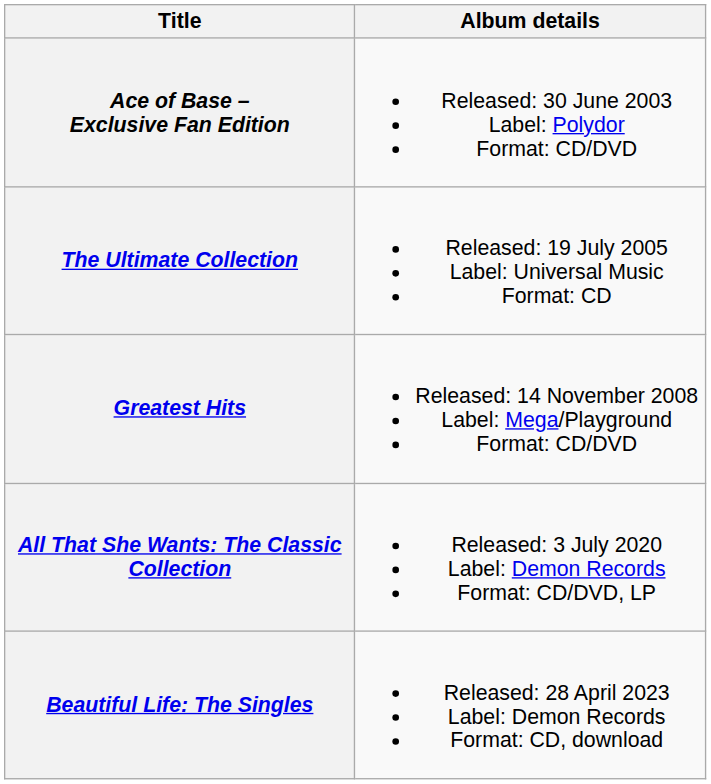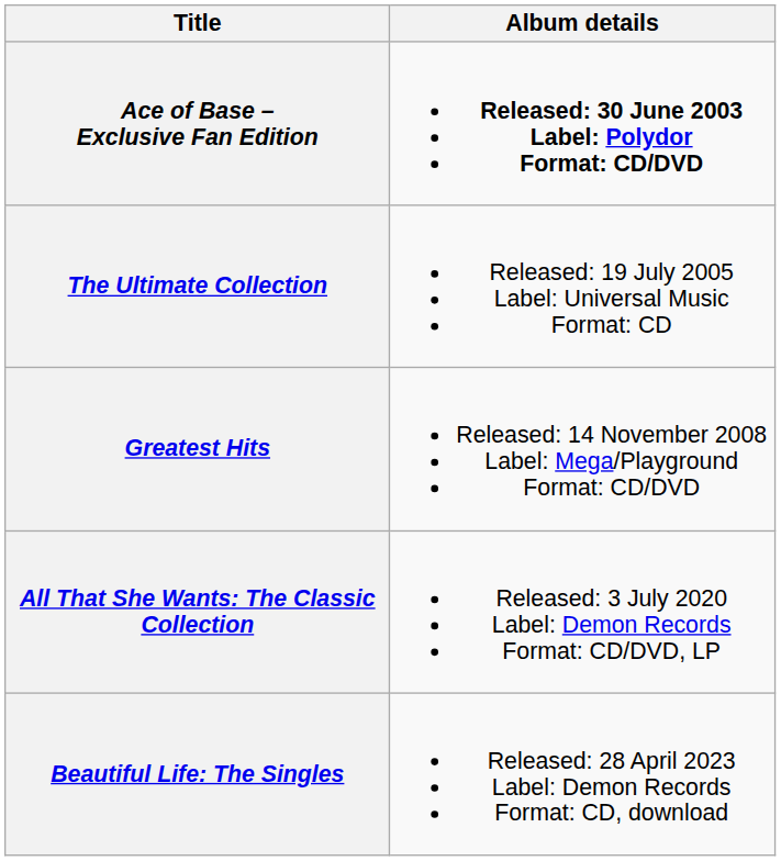Ace of Base – Exclusive Fan Edition | Album details: normal -> bold
